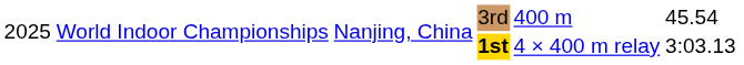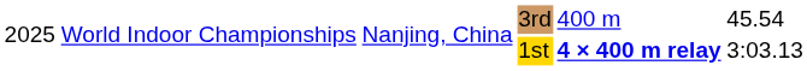row 2 | column 4: bold -> normal
row 2 | column 5: normal -> bold
